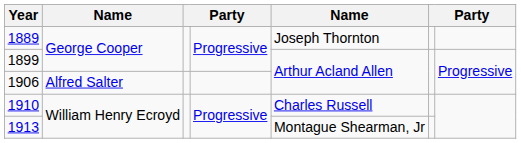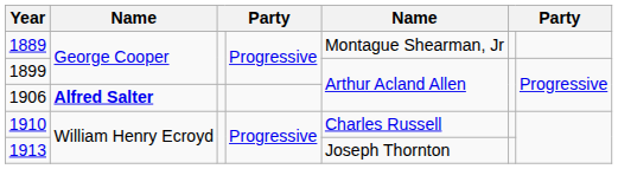1889 | column 5: Joseph Thornton -> Montague Shearman, Jr
1906 | column 2: normal -> bold
1913 | column 5: Montague Shearman, Jr -> Joseph Thornton
